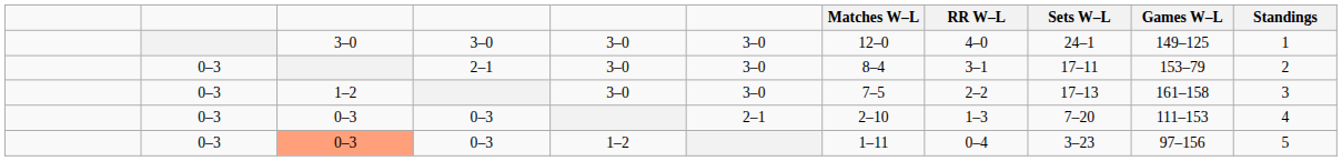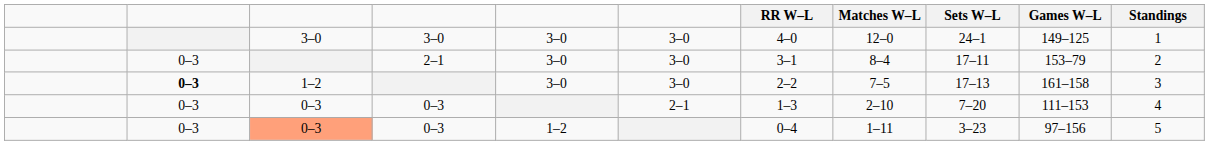columns swapped: RR W–L <-> Matches W–L
row 4 | column 2: normal -> bold
